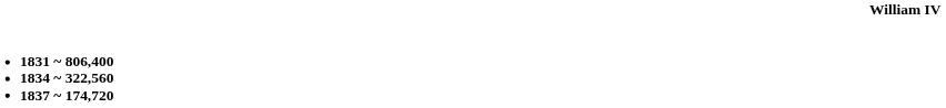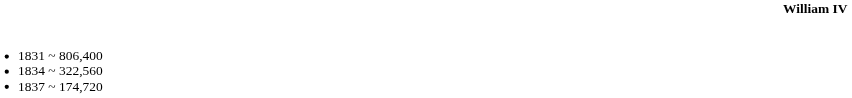row 2 | column 1: bold -> normal
